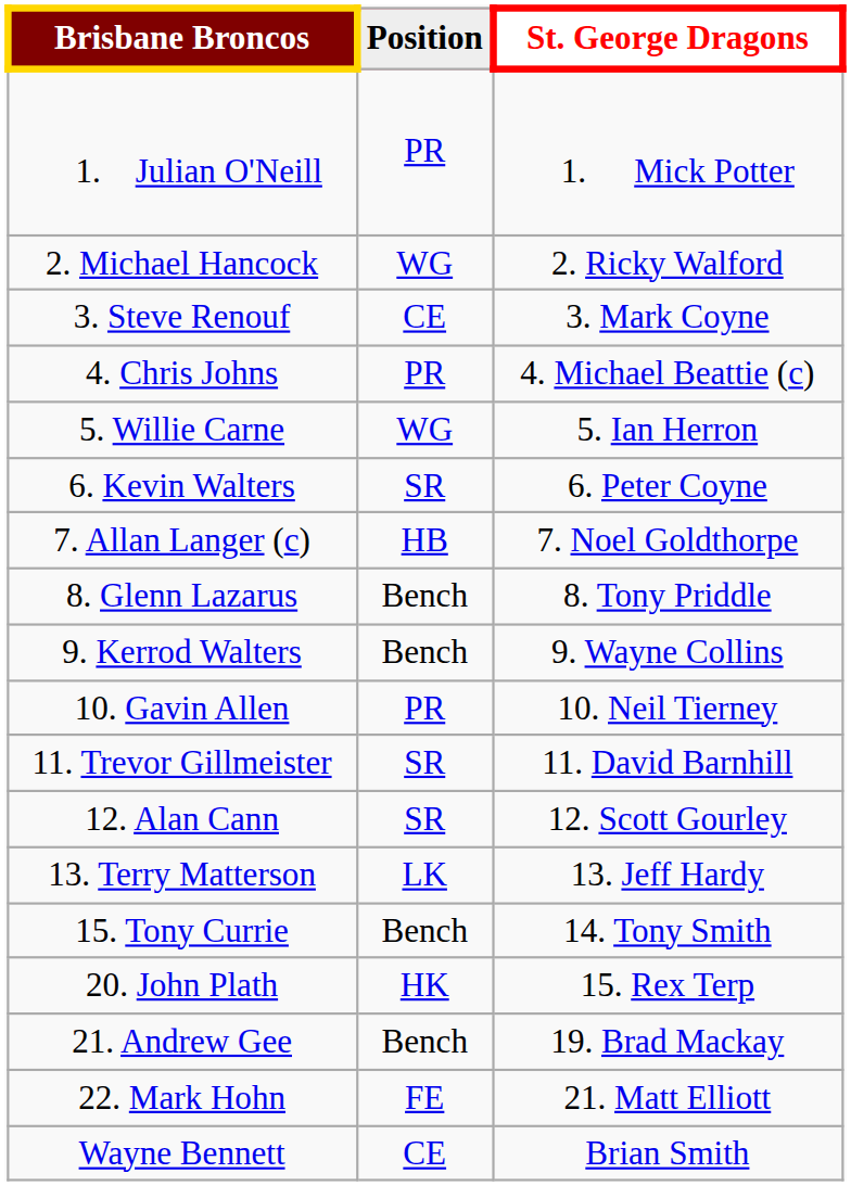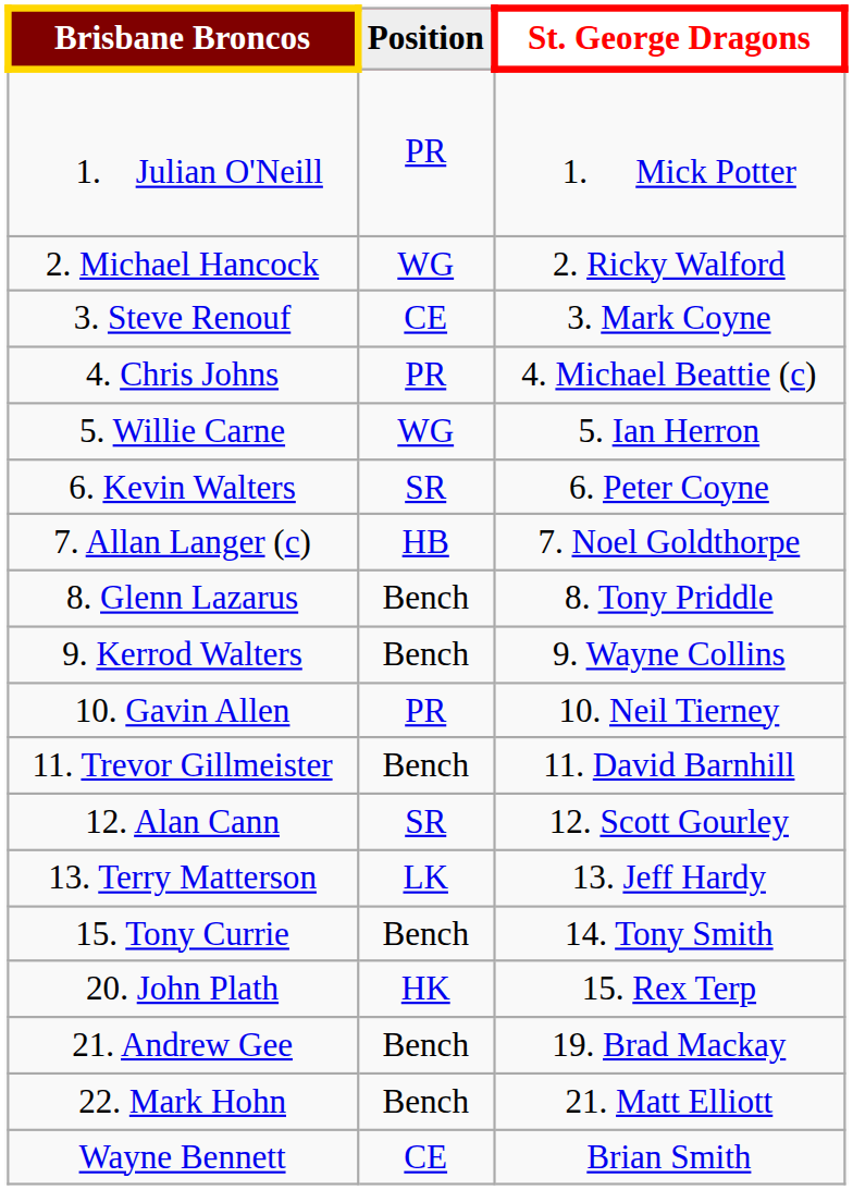11. Trevor Gillmeister | Position: SR -> Bench
22. Mark Hohn | Position: FE -> Bench
